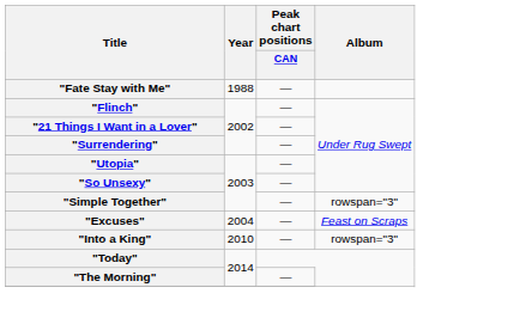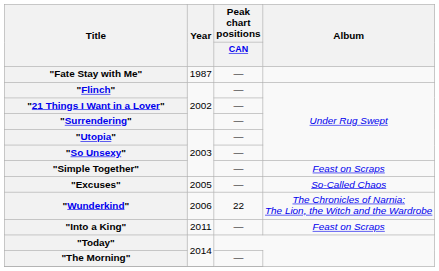"Fate Stay with Me" | Year: 1988 -> 1987
"Simple Together" | Album: rowspan="3" -> Feast on Scraps
"Excuses" | Year: 2004 -> 2005
"Excuses" | Album: Feast on Scraps -> So-Called Chaos
+ row: "Wunderkind" | 2006 | 22 | The Chronicles of Narnia: The Lion, the Witch and the Wardrobe
"Into a King" | Year: 2010 -> 2011
"Into a King" | Album: rowspan="3" -> Feast on Scraps
